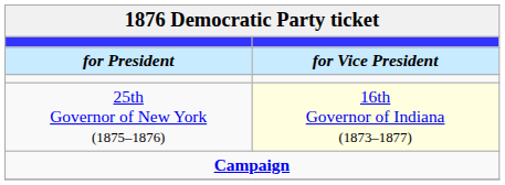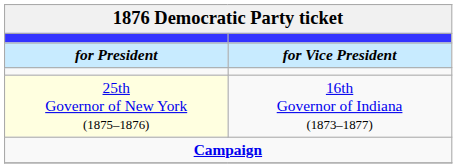25th Governor of New York (1875–1876) | column 1: no background -> lightyellow background
25th Governor of New York (1875–1876) | column 2: lightyellow background -> no background
